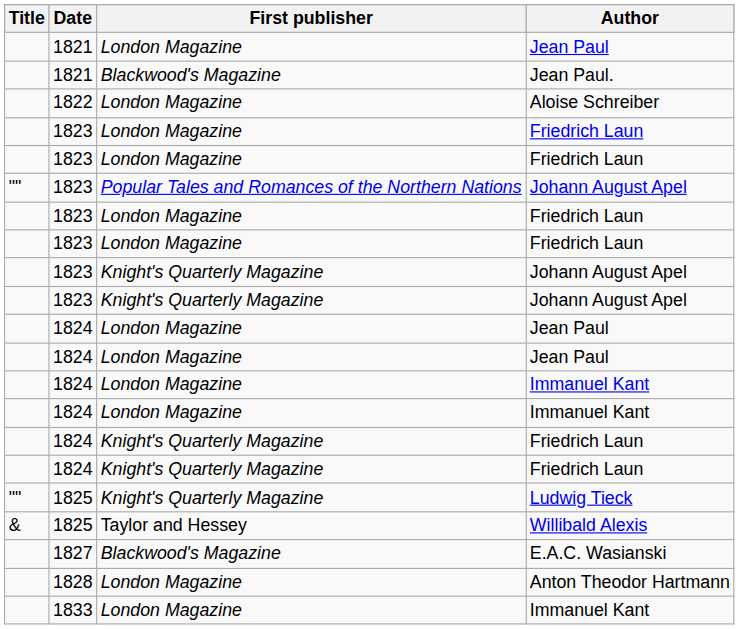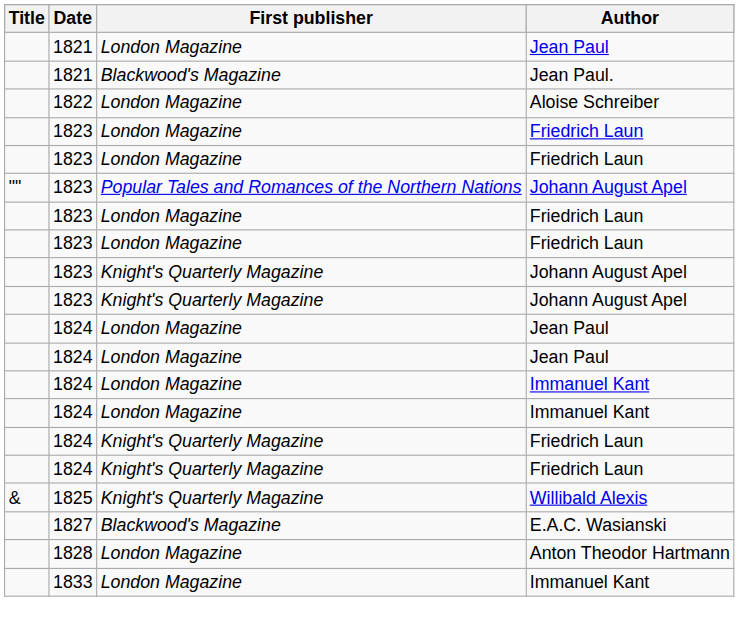- row: "" | 1825 | Knight's Quarterly Magazine | Ludwig Tieck
Willibald Alexis | First publisher: Taylor and Hessey -> Knight's Quarterly Magazine
